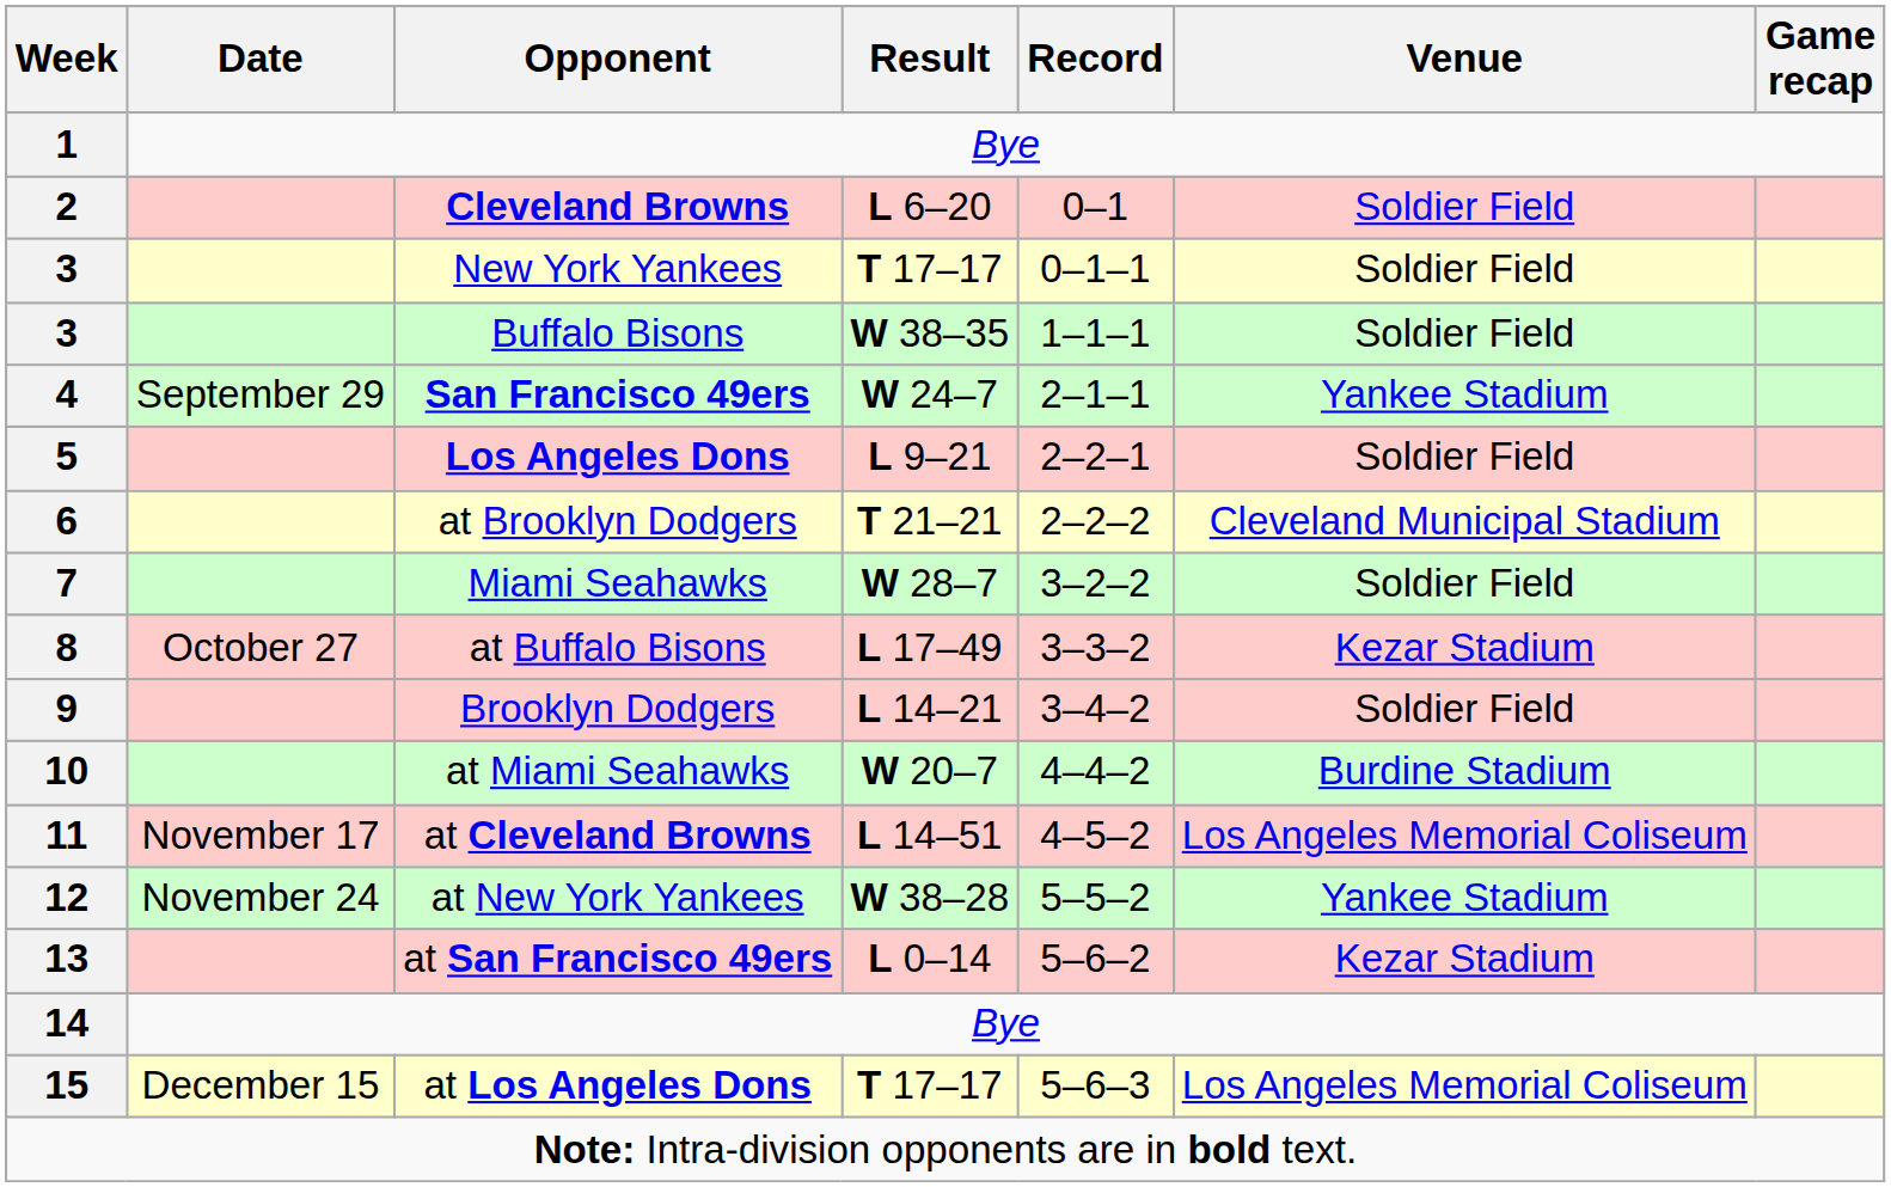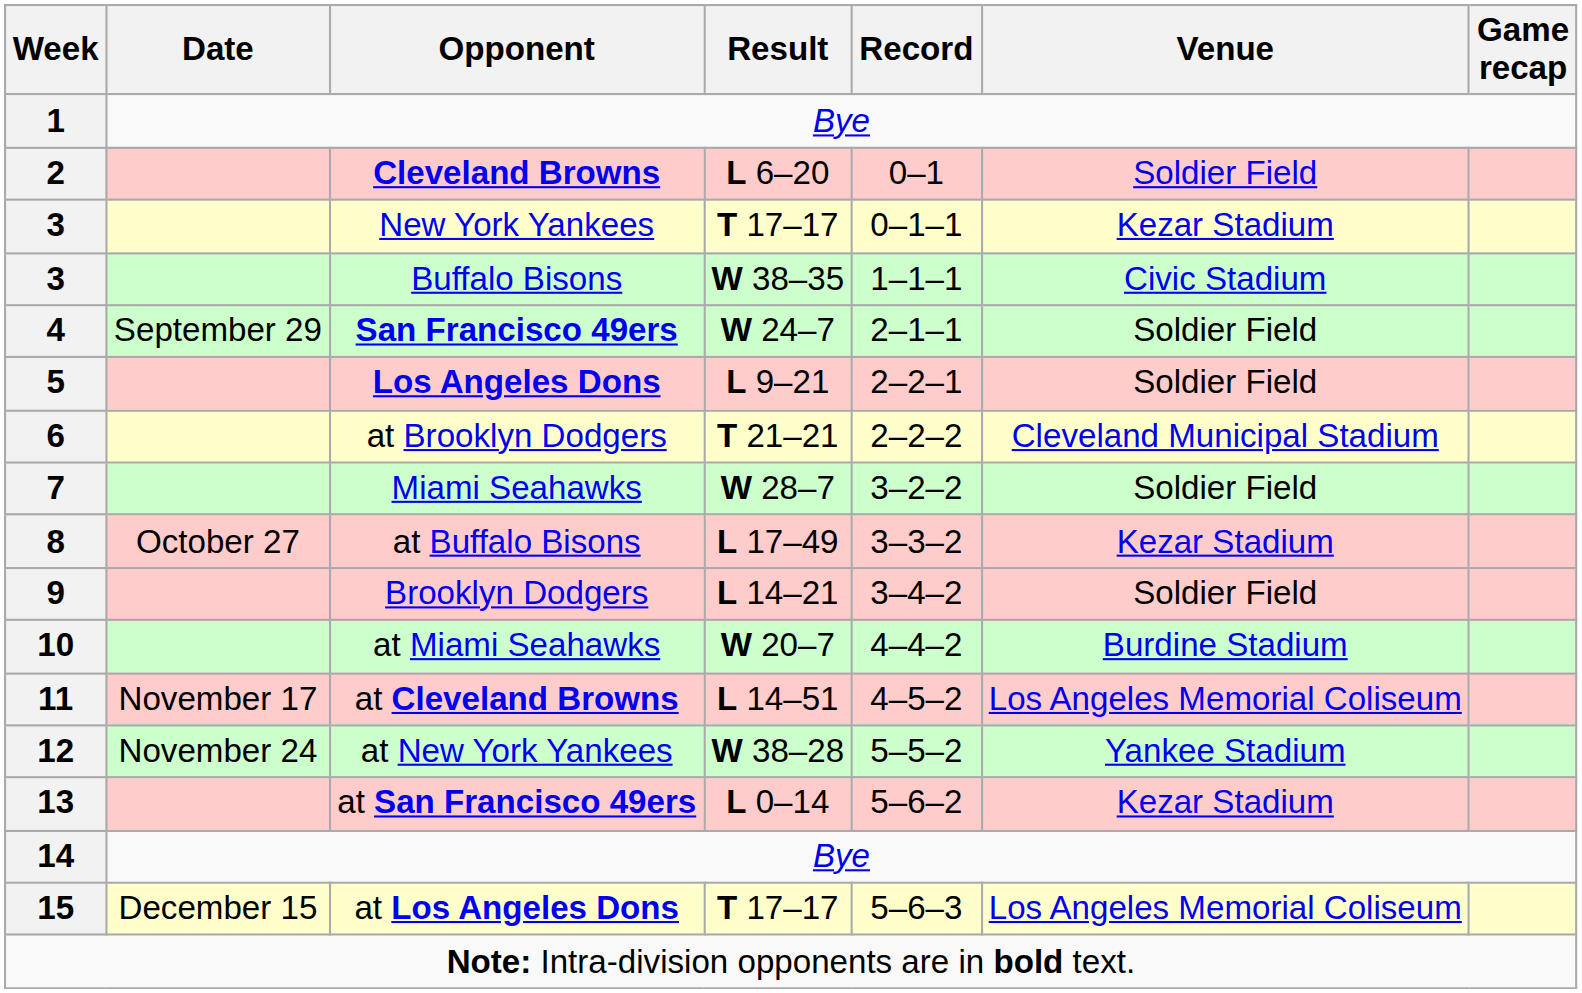3 / New York Yankees | Venue: Soldier Field -> Kezar Stadium
3 / Buffalo Bisons | Venue: Soldier Field -> Civic Stadium
4 | Venue: Yankee Stadium -> Soldier Field
